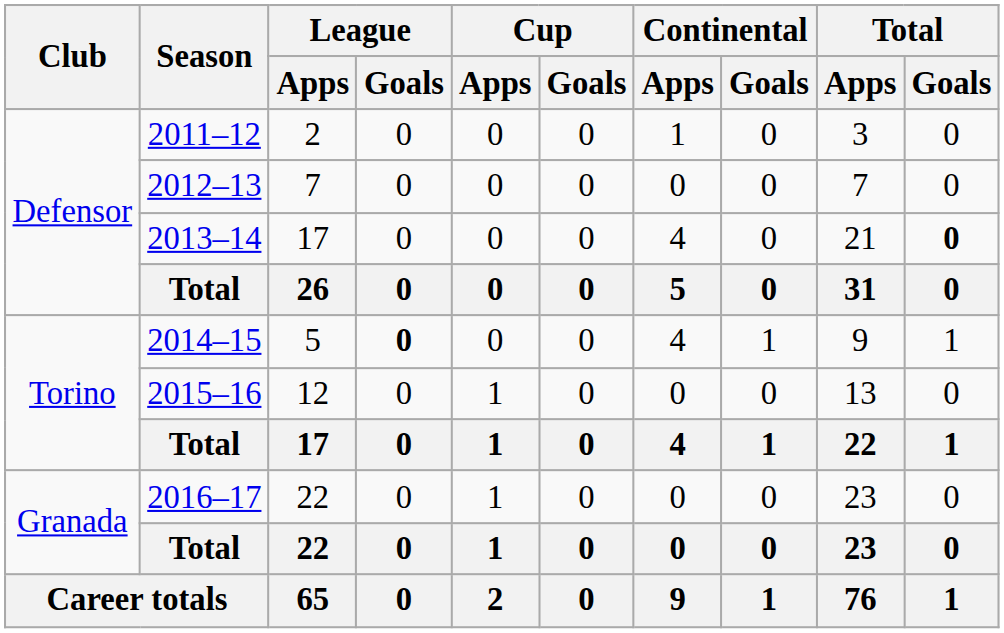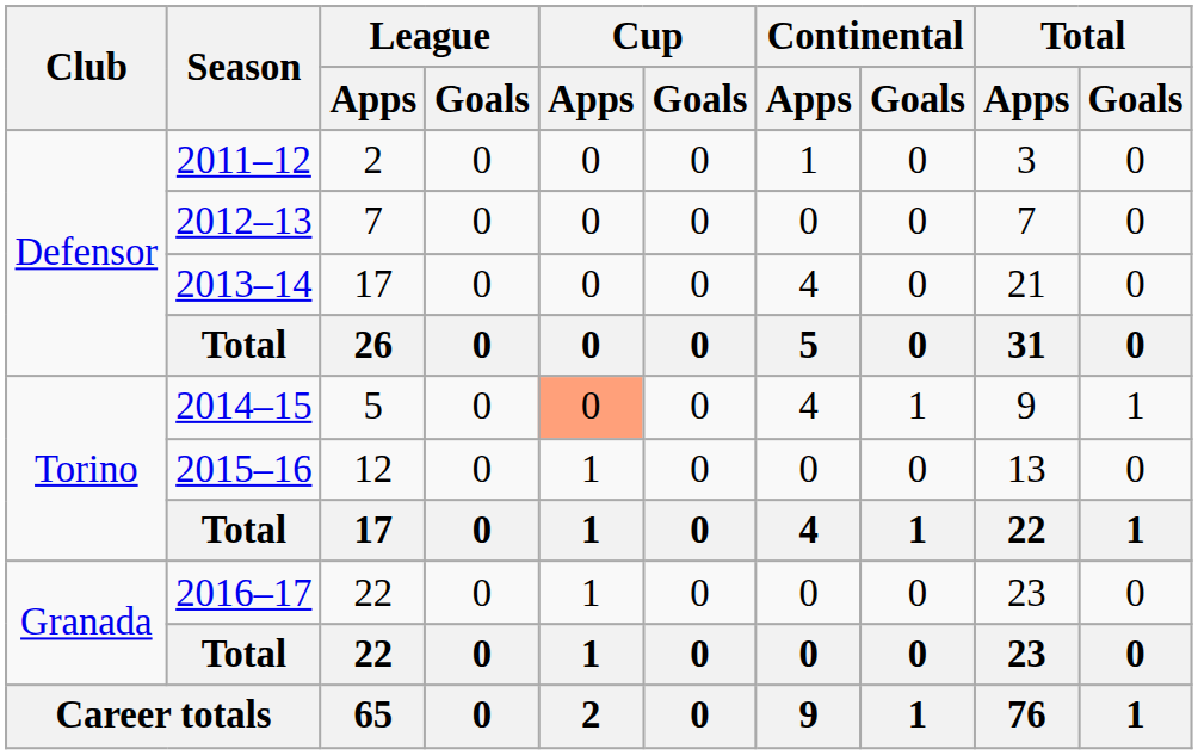2013–14 | Total / Goals: bold -> normal
2014–15 | League / Goals: bold -> normal
2014–15 | Cup / Apps: no background -> lightsalmon background
